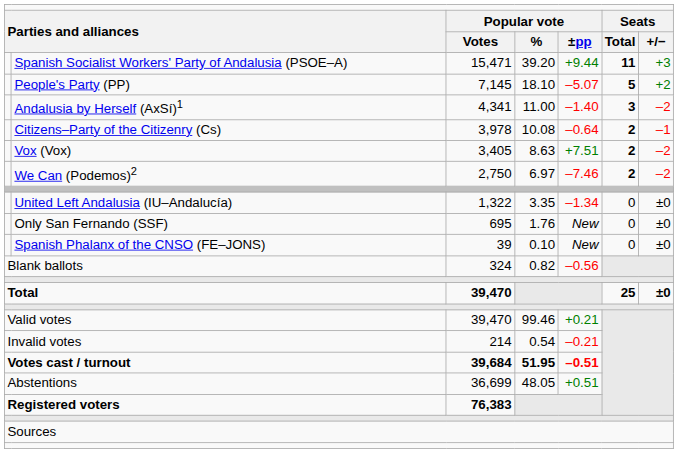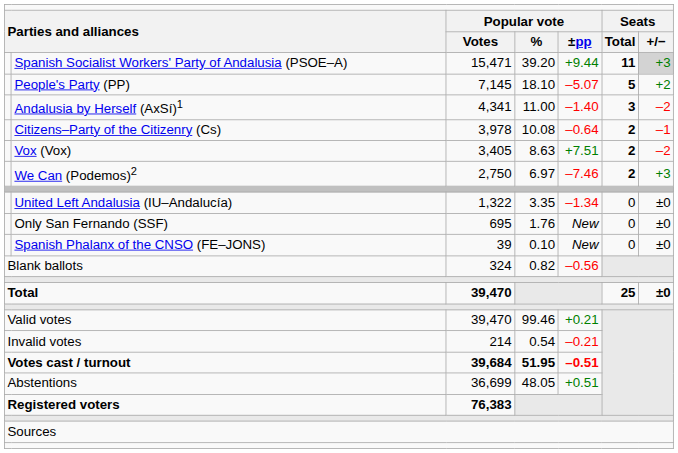Spanish Socialist Workers' Party of Andalusia (PSOE–A) | column 7: no background -> lightgrey background
We Can (Podemos)2 | column 7: –2 -> +3
